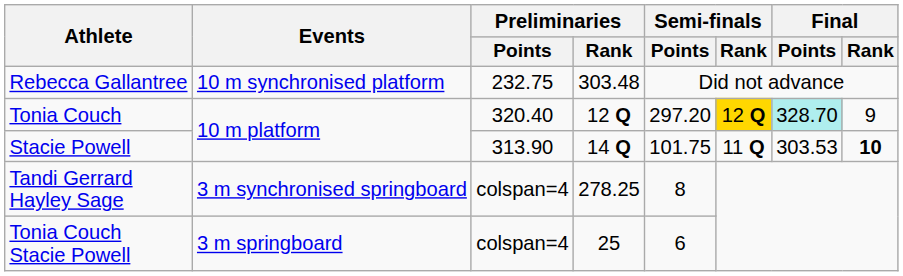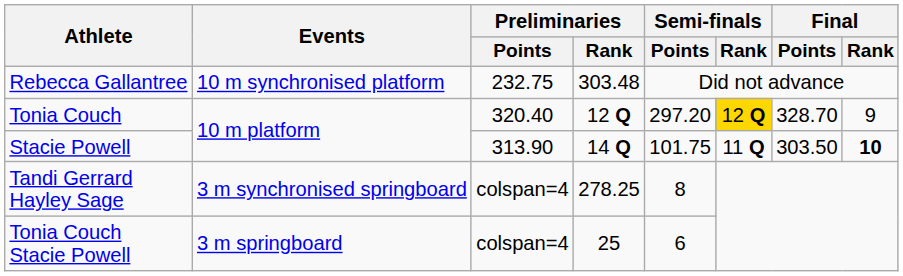Tonia Couch | Final / Points: paleturquoise background -> no background
Stacie Powell | Final / Points: 303.53 -> 303.50
